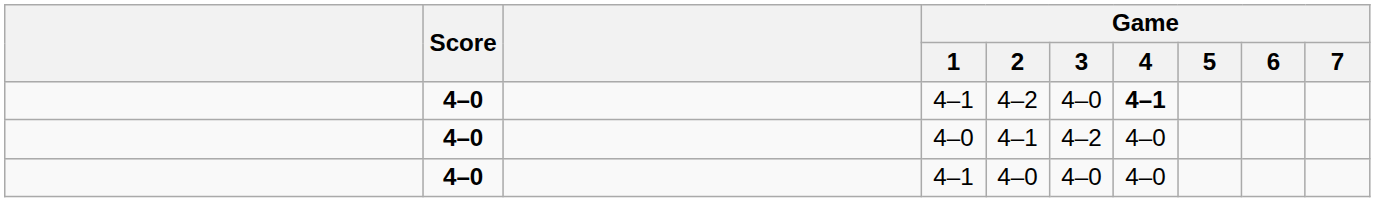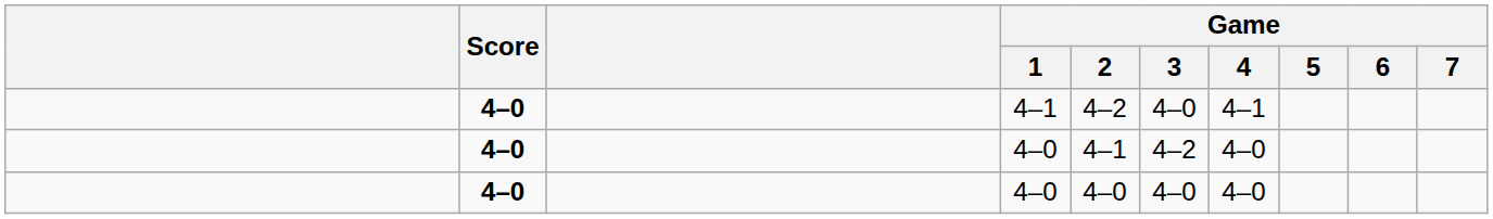row 3 | Game / 4: bold -> normal
row 5 | Game / 1: 4–1 -> 4–0
